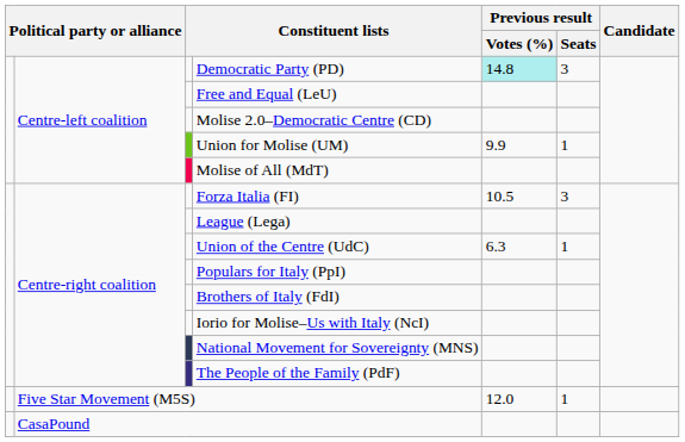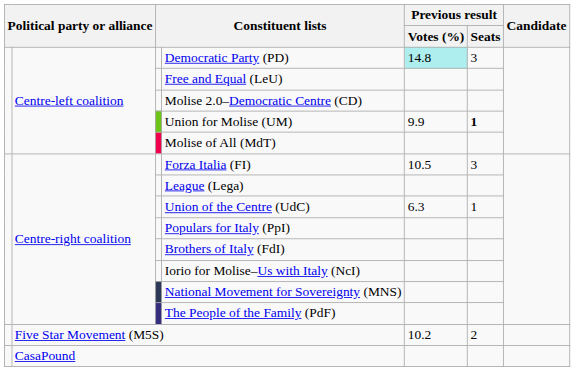Union for Molise (UM) | Previous result / Seats: normal -> bold
Five Star Movement (M5S) | Previous result / Votes (%): 12.0 -> 10.2
Five Star Movement (M5S) | Previous result / Seats: 1 -> 2
